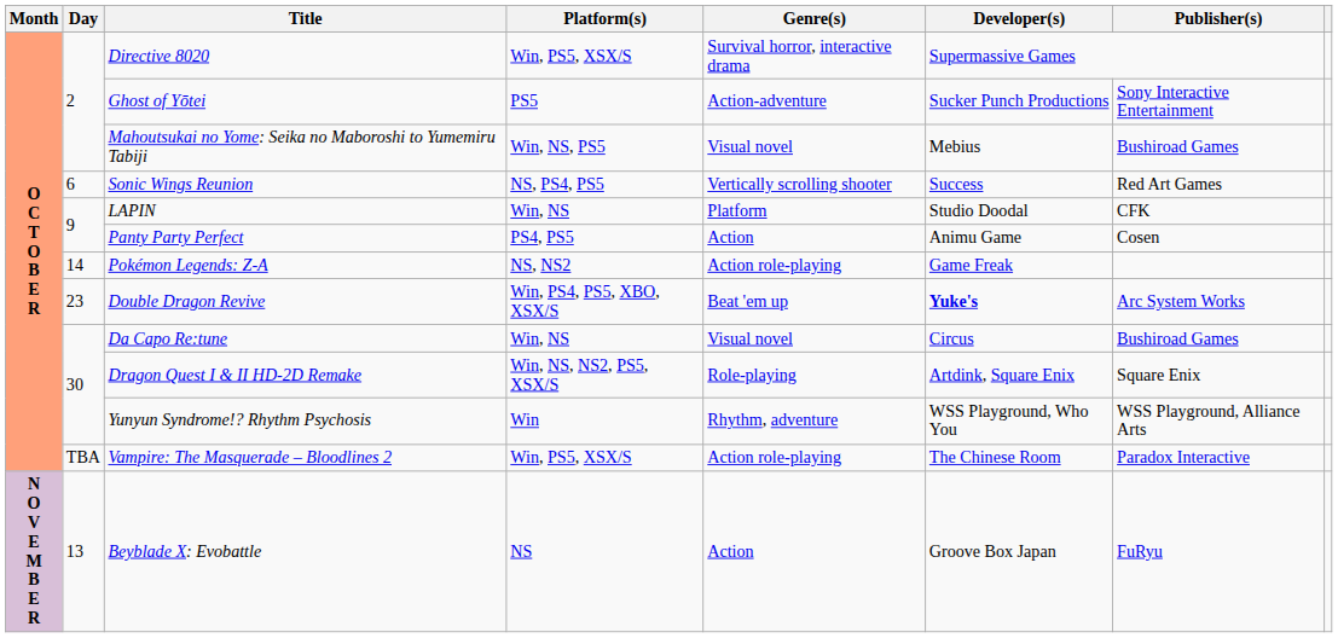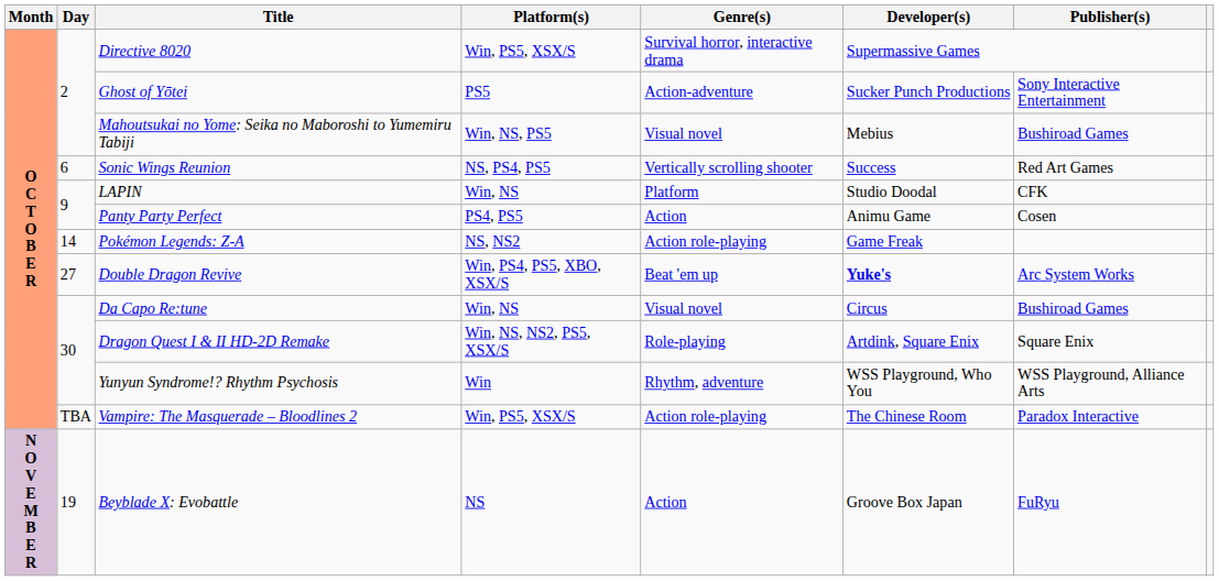Double Dragon Revive | Day: 23 -> 27
Beyblade X: Evobattle | Day: 13 -> 19
